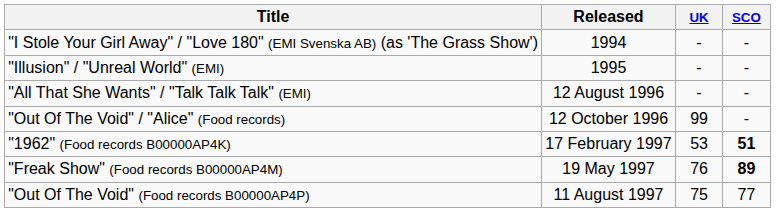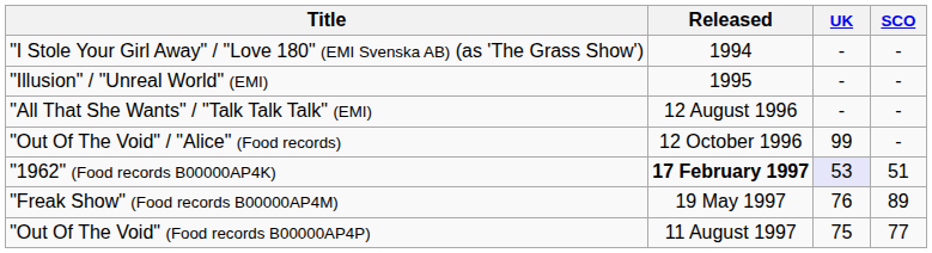"1962" (Food records B00000AP4K) | Released: normal -> bold
"1962" (Food records B00000AP4K) | UK: no background -> lavender background
"1962" (Food records B00000AP4K) | SCO: bold -> normal
"Freak Show" (Food records B00000AP4M) | SCO: bold -> normal
